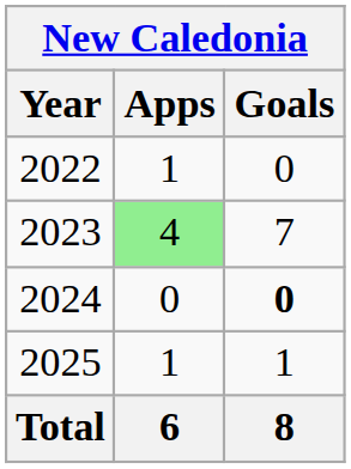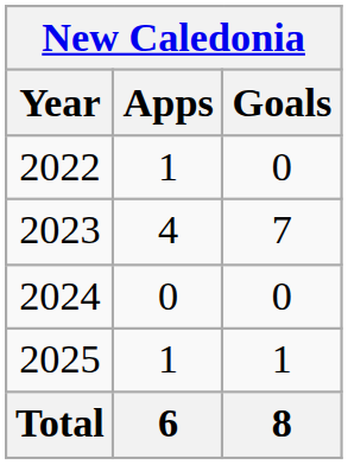2023 | Apps: lightgreen background -> no background
2024 | Goals: bold -> normal
